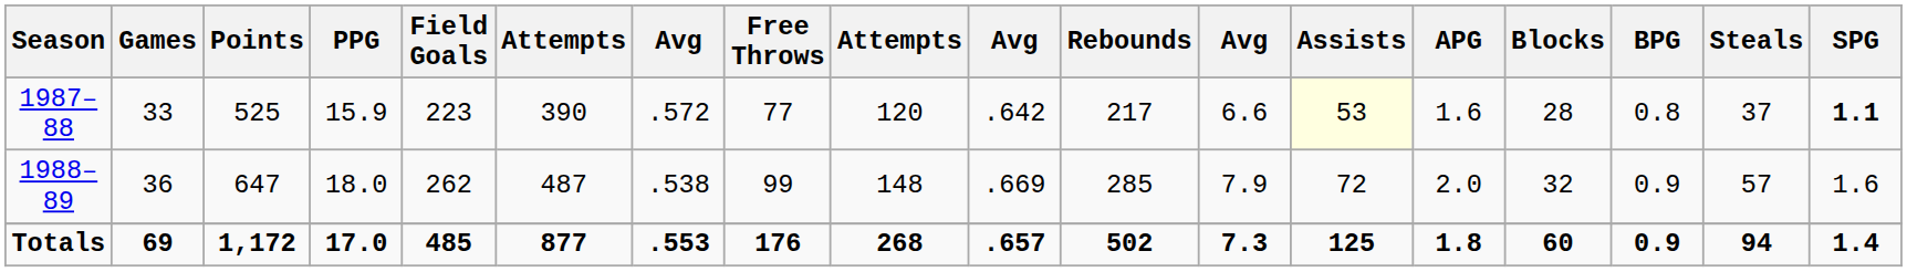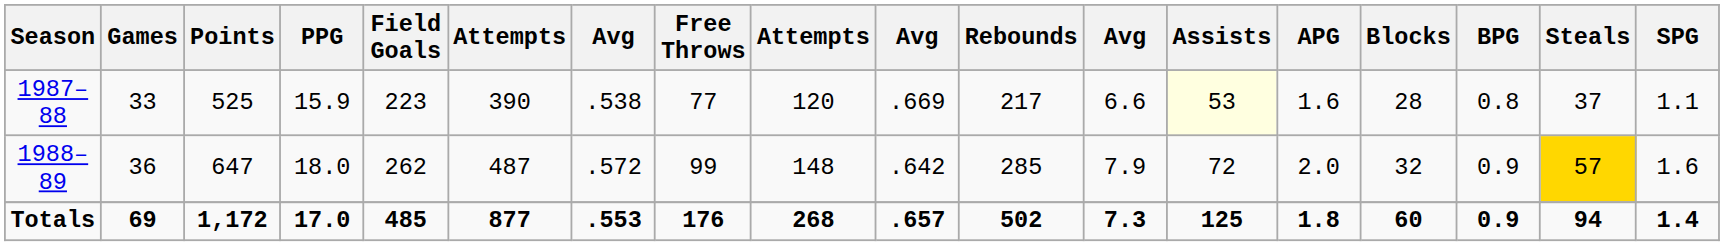1987–88 | column 7: .572 -> .538
1987–88 | column 10: .642 -> .669
1987–88 | SPG: bold -> normal
1988–89 | column 7: .538 -> .572
1988–89 | column 10: .669 -> .642
1988–89 | Steals: no background -> gold background
